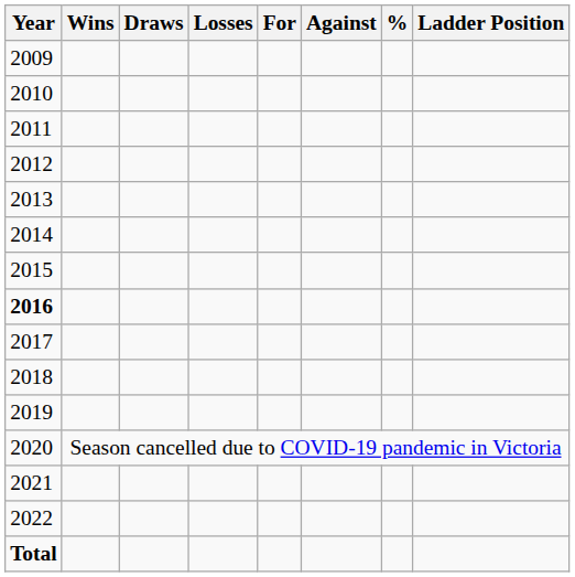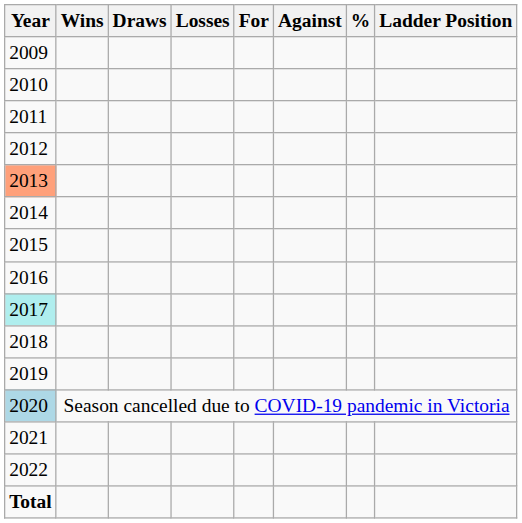2013 | Year: no background -> lightsalmon background
2016 | Year: bold -> normal
2017 | Year: no background -> paleturquoise background
2020 | Year: no background -> lightblue background
